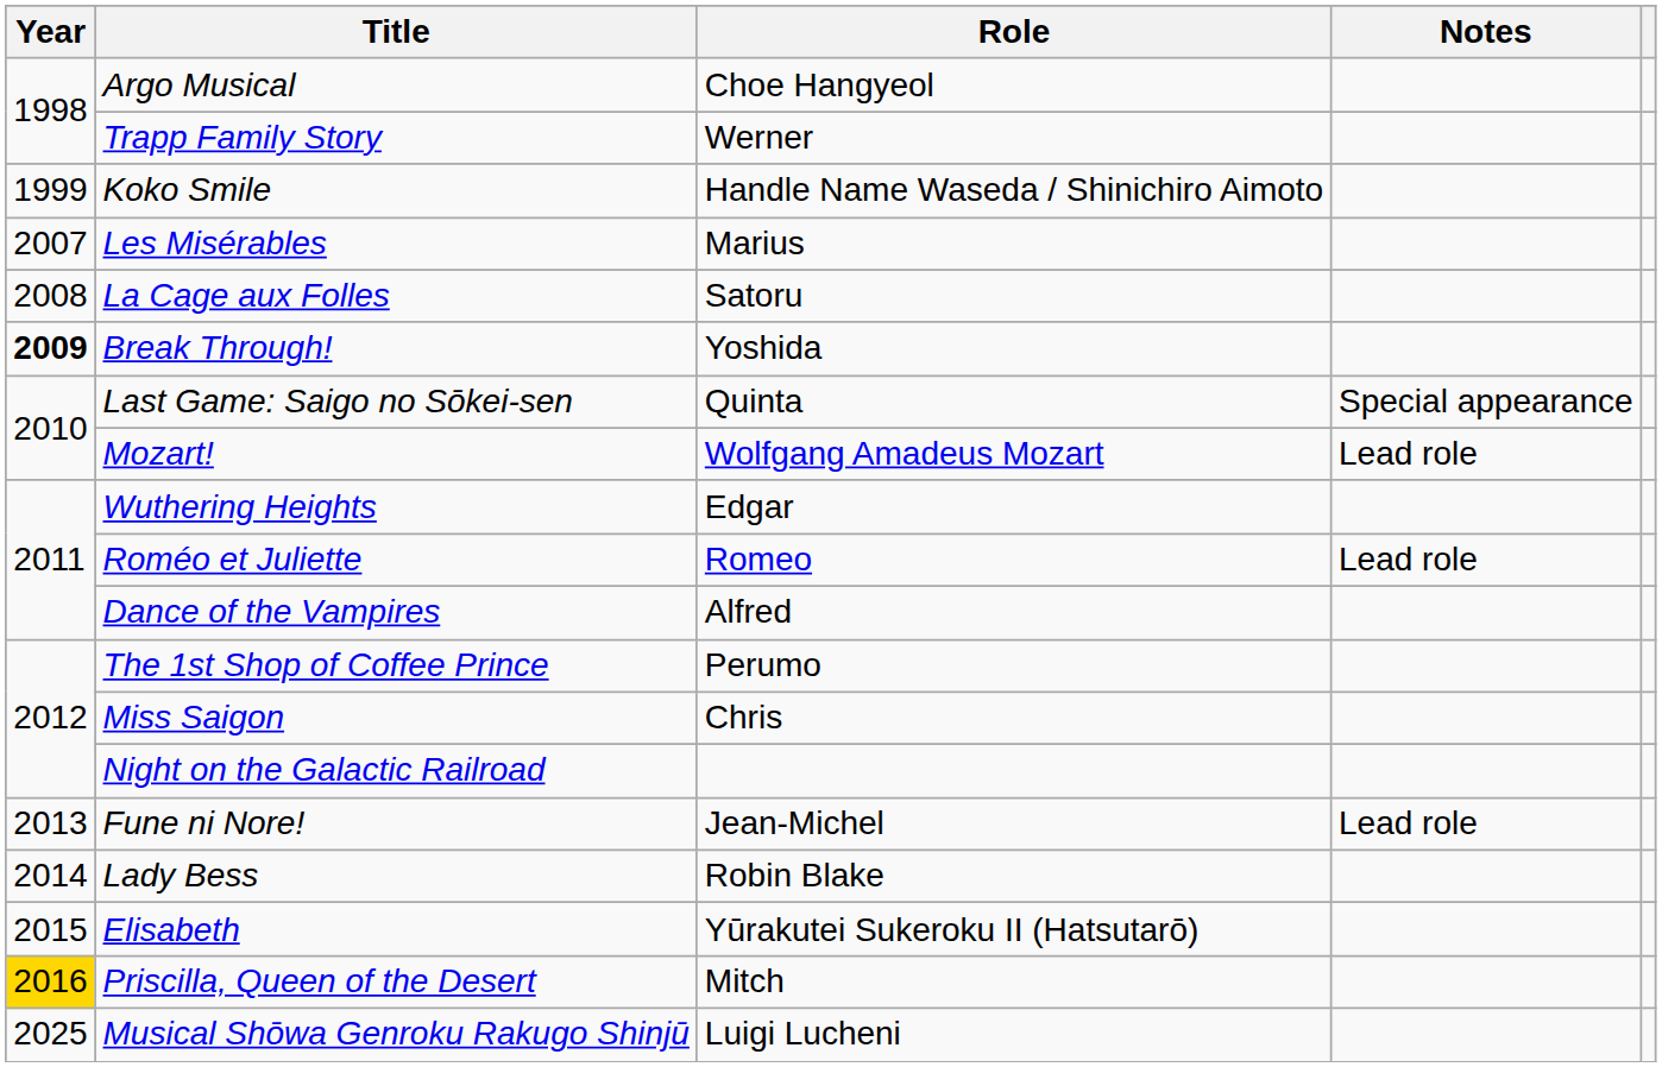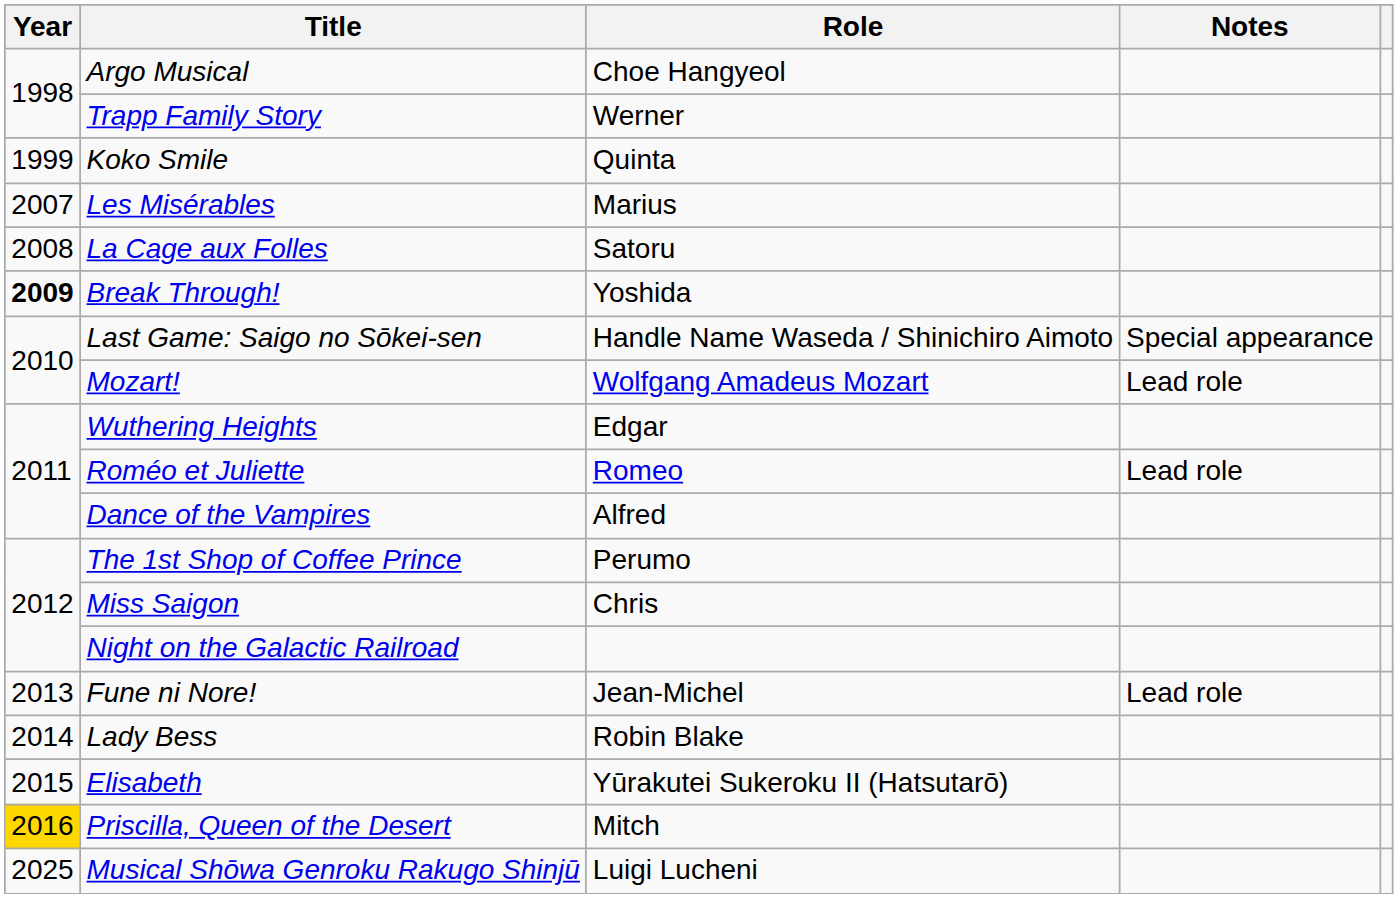Koko Smile | Role: Handle Name Waseda / Shinichiro Aimoto -> Quinta
Last Game: Saigo no Sōkei-sen | Role: Quinta -> Handle Name Waseda / Shinichiro Aimoto
